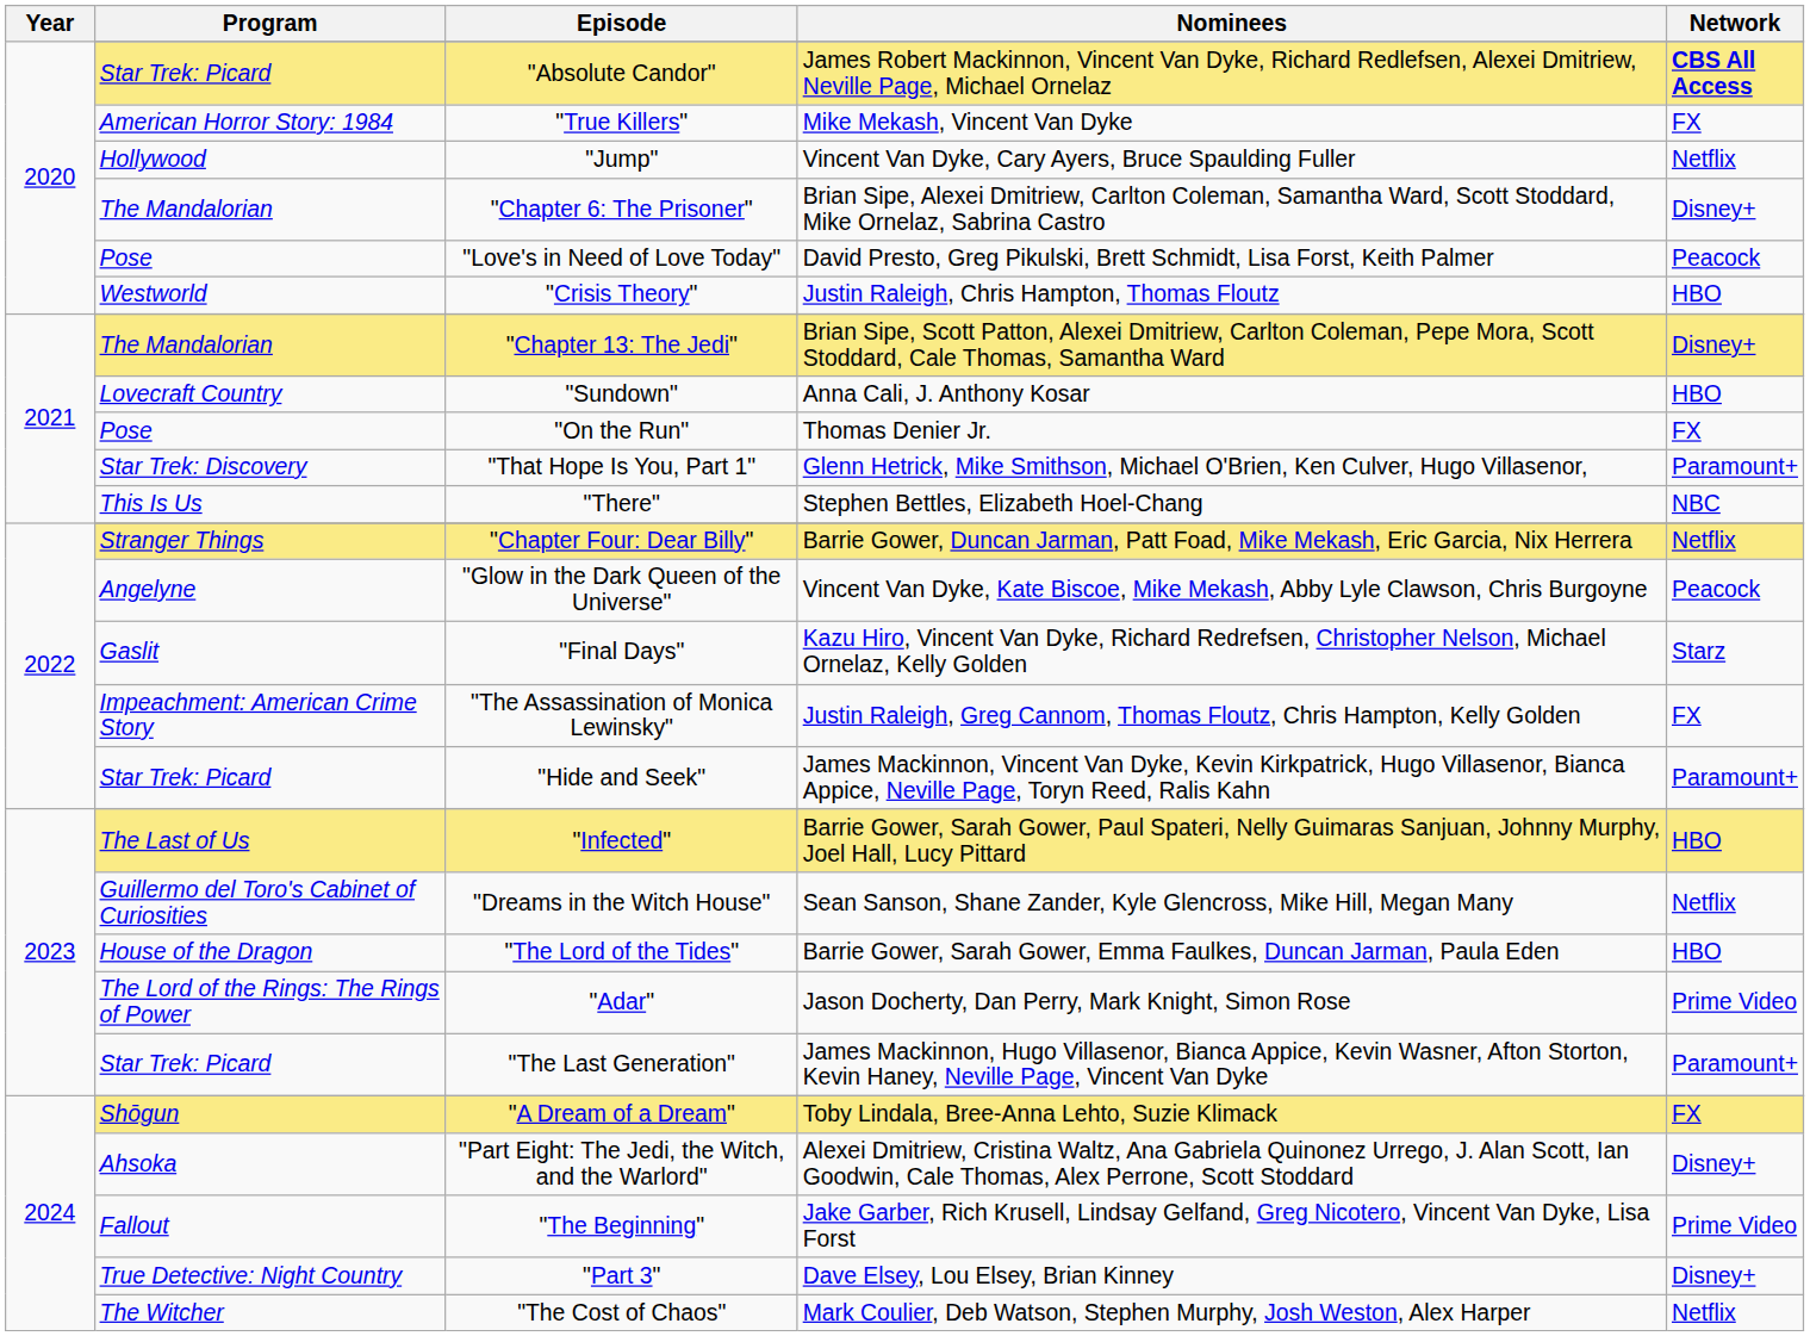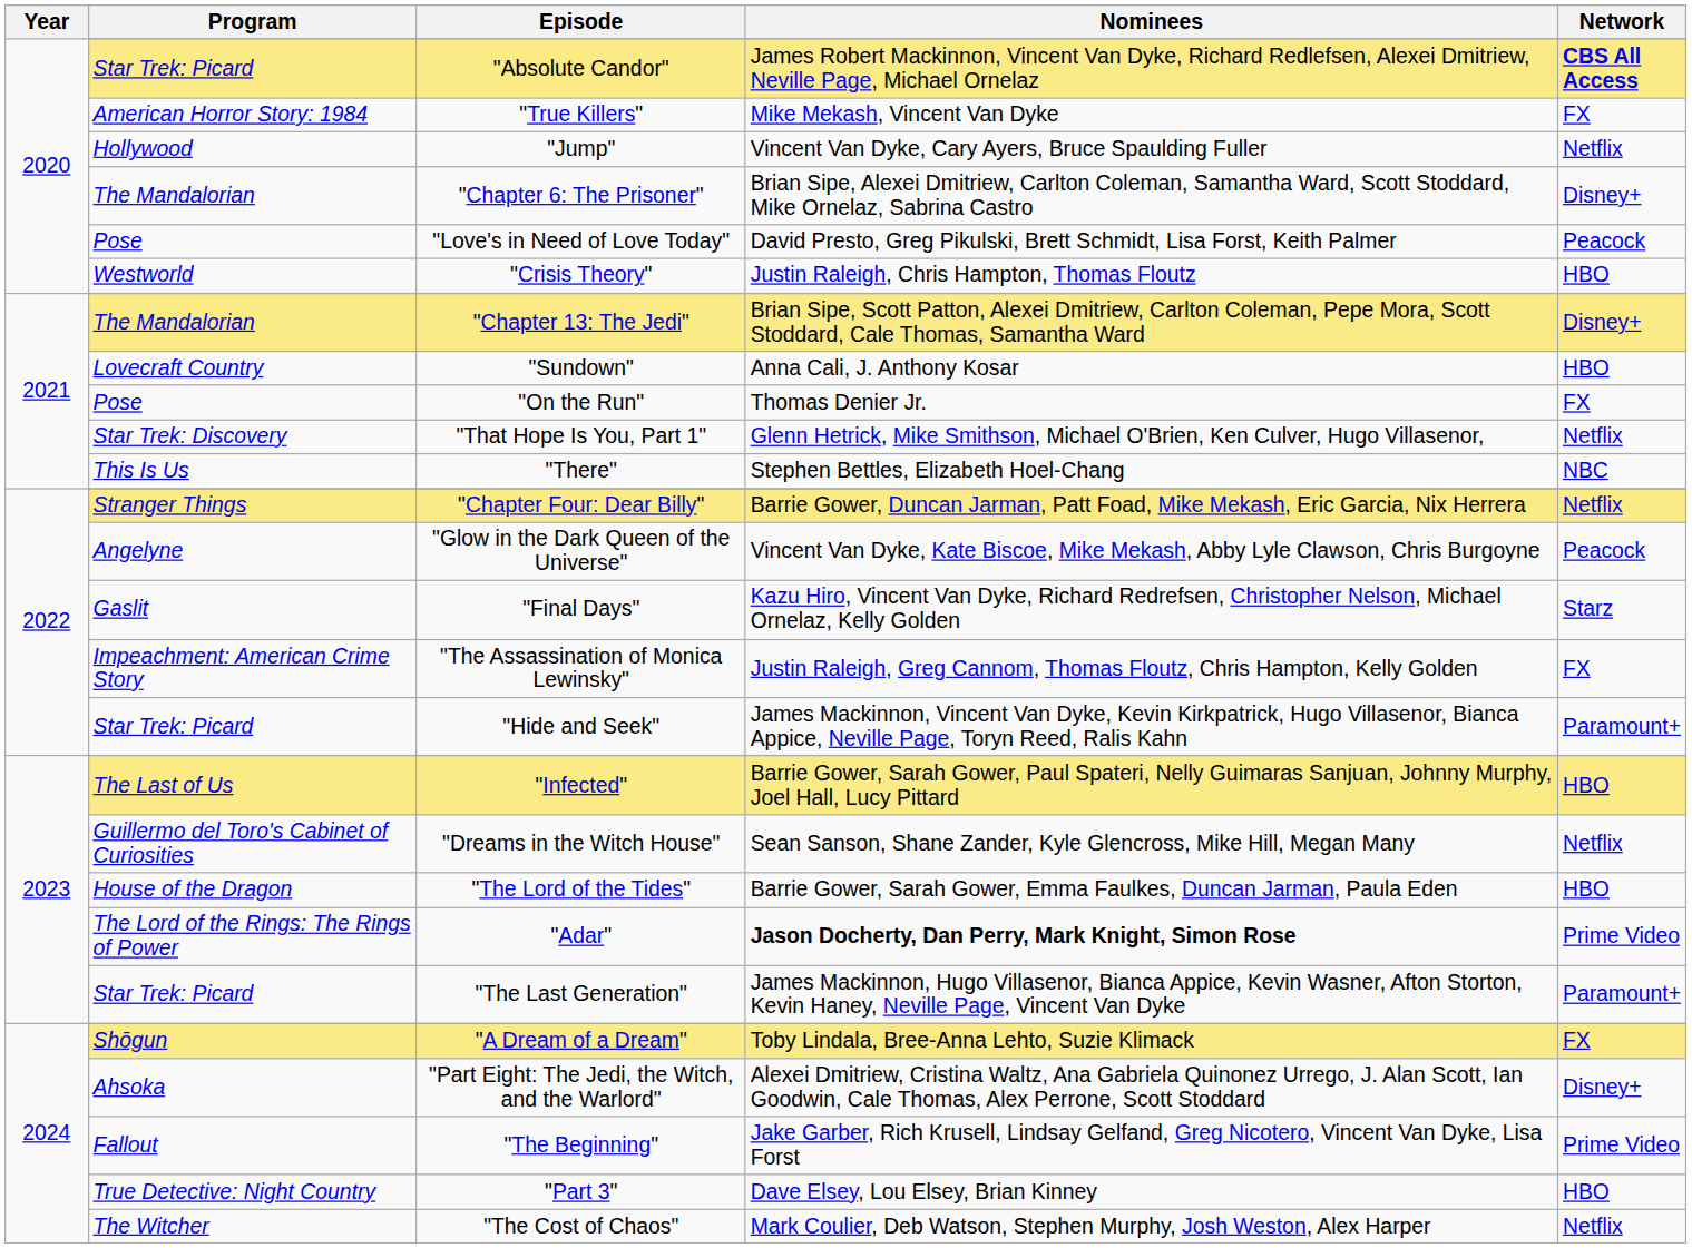"That Hope Is You, Part 1" | Network: Paramount+ -> Netflix
"Adar" | Nominees: normal -> bold
"Part 3" | Network: Disney+ -> HBO
